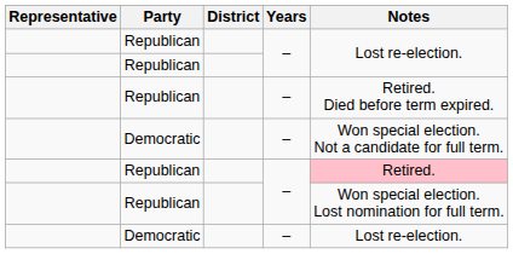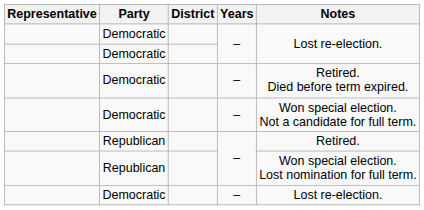row 2 | Party: Republican -> Democratic
row 3 | Party: Republican -> Democratic
row 4 | Party: Republican -> Democratic
row 6 | Notes: pink background -> no background
